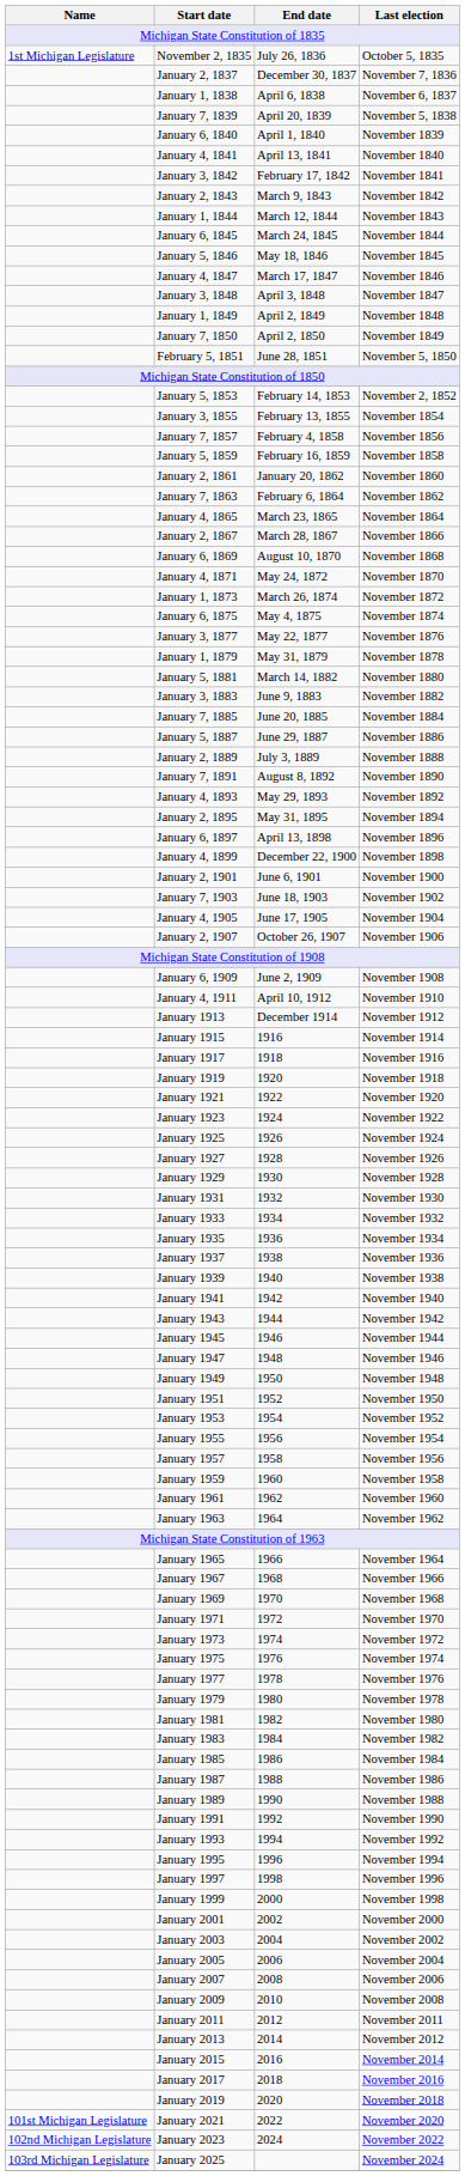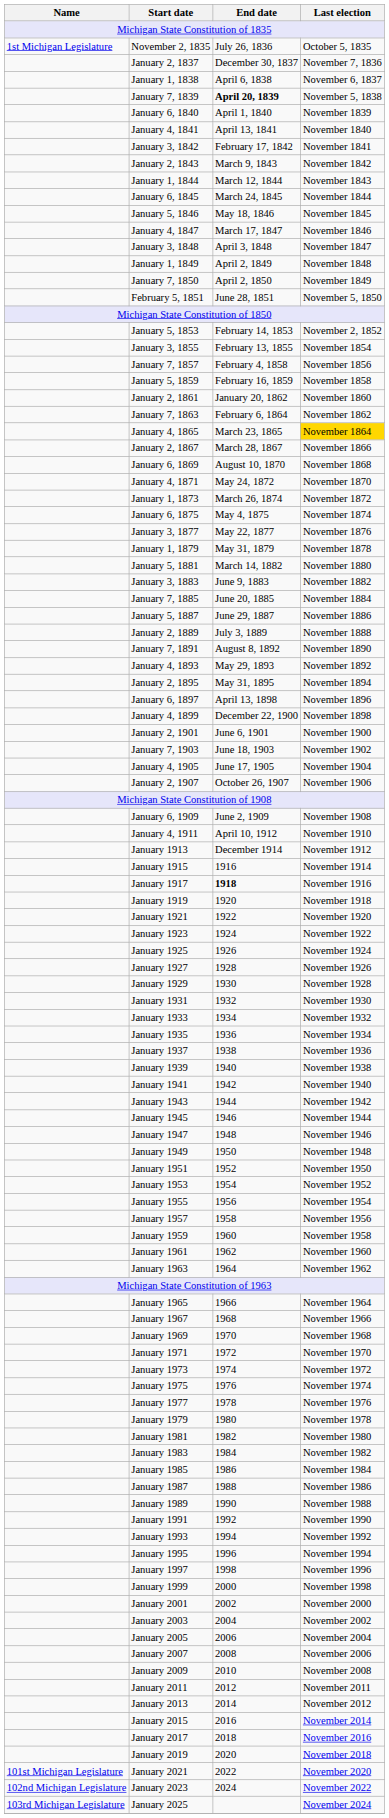January 7, 1839 | End date: normal -> bold
January 4, 1865 | Last election: no background -> gold background
January 1917 | End date: normal -> bold
